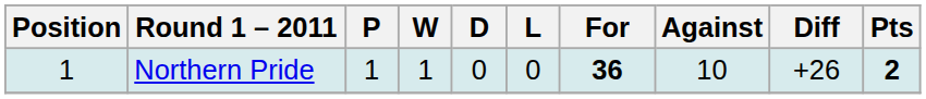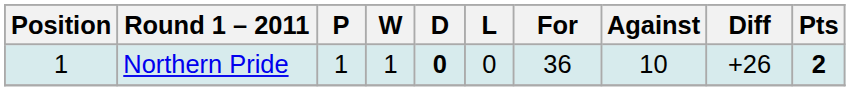Northern Pride | D: normal -> bold
Northern Pride | For: bold -> normal
